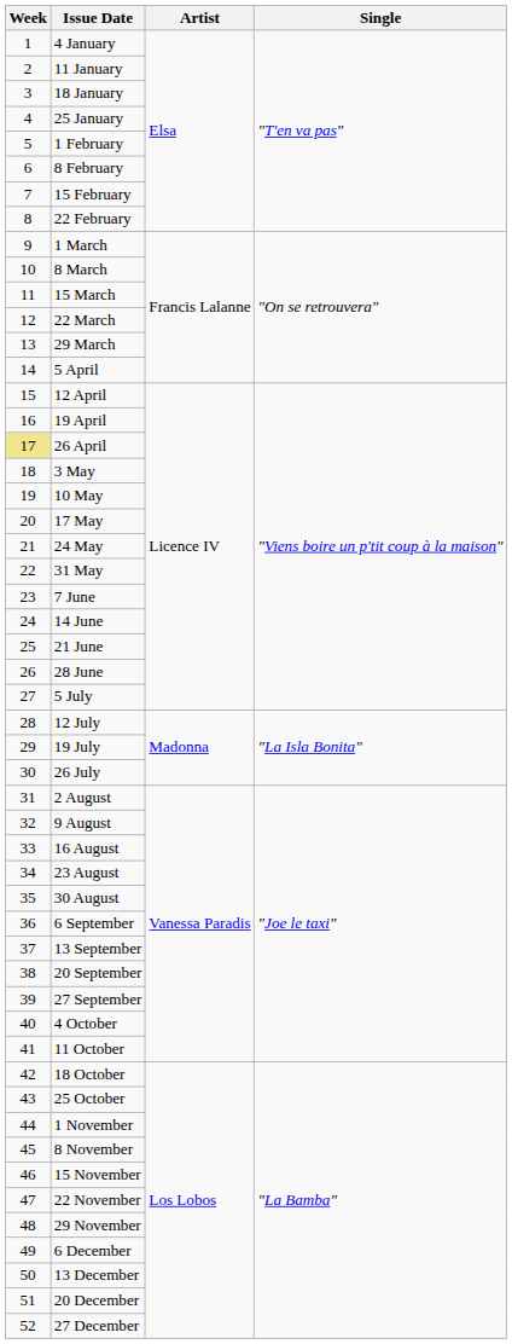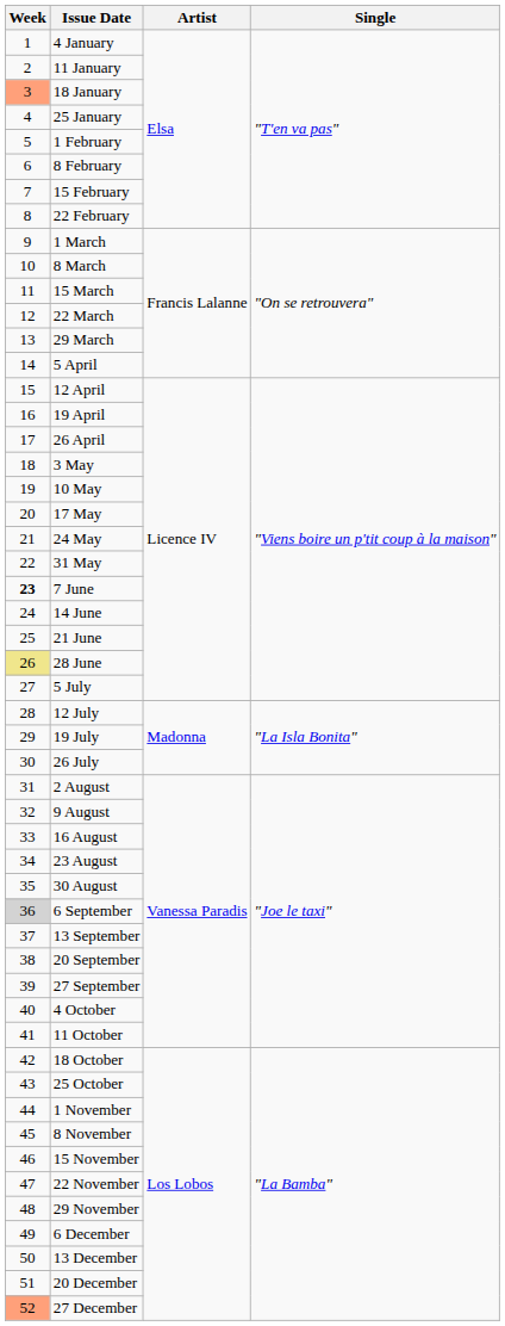18 January | Week: no background -> lightsalmon background
26 April | Week: khaki background -> no background
7 June | Week: normal -> bold
28 June | Week: no background -> khaki background
6 September | Week: no background -> lightgrey background
27 December | Week: no background -> lightsalmon background
